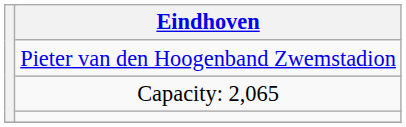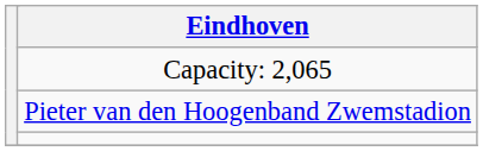row 2 | Eindhoven: Pieter van den Hoogenband Zwemstadion -> Capacity: 2,065
row 3 | Eindhoven: Capacity: 2,065 -> Pieter van den Hoogenband Zwemstadion
